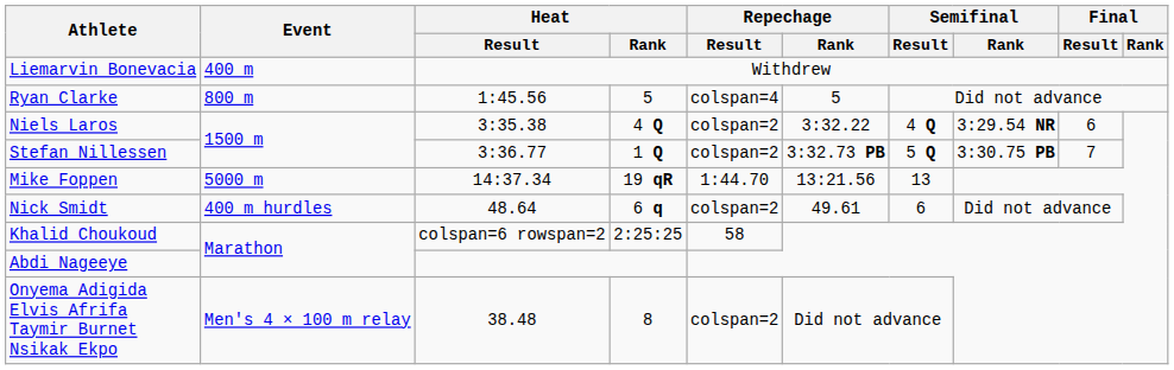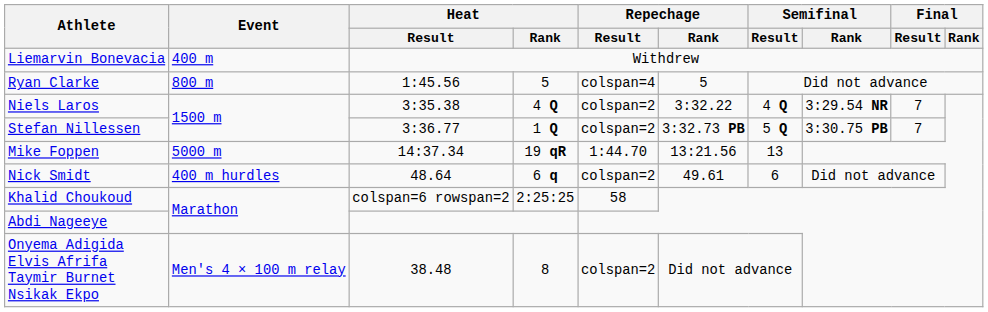Niels Laros | Final / Result: 6 -> 7
